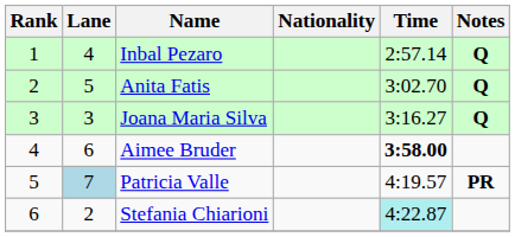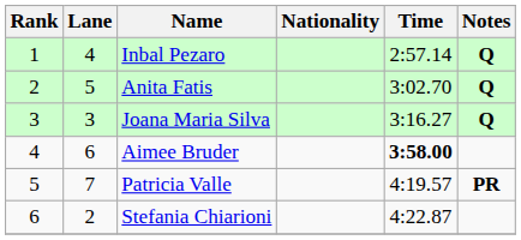Patricia Valle | Lane: lightblue background -> no background
Stefania Chiarioni | Time: paleturquoise background -> no background
